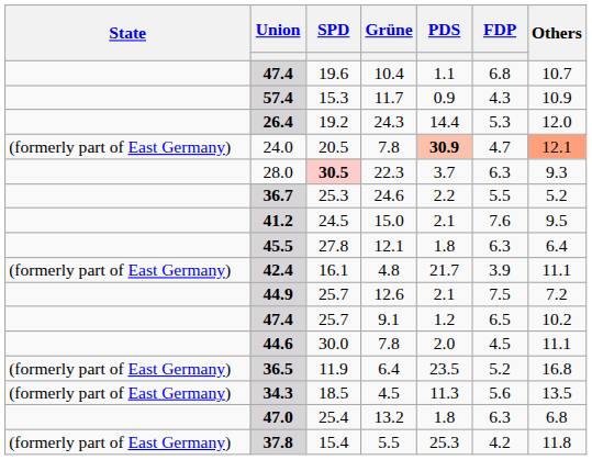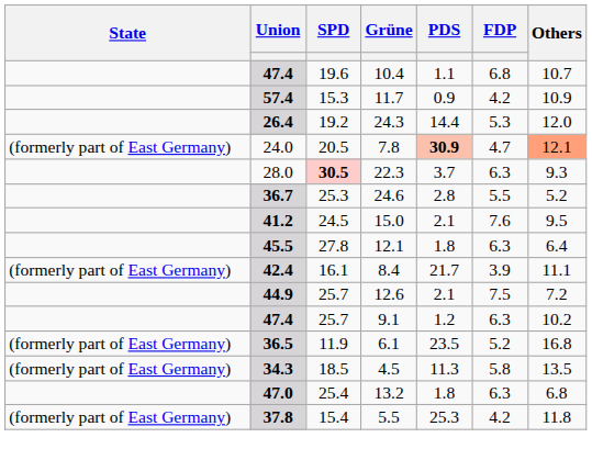57.4 | FDP: 4.3 -> 4.2
36.7 | PDS: 2.2 -> 2.8
42.4 | Grüne: 4.8 -> 8.4
47.4 / 25.7 | FDP: 6.5 -> 6.3
- row: 44.6 | 30.0 | 7.8 | 2.0 | 4.5 | 11.1
36.5 | Grüne: 6.4 -> 6.1
34.3 | FDP: 5.6 -> 5.8
